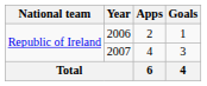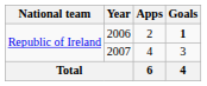2006 | Goals: normal -> bold
